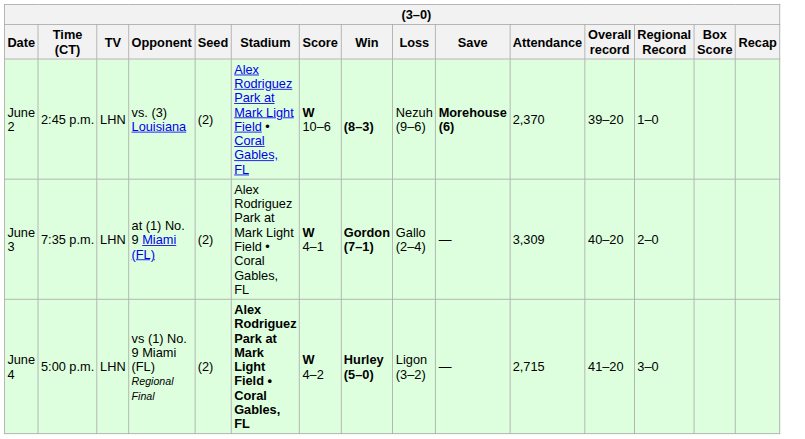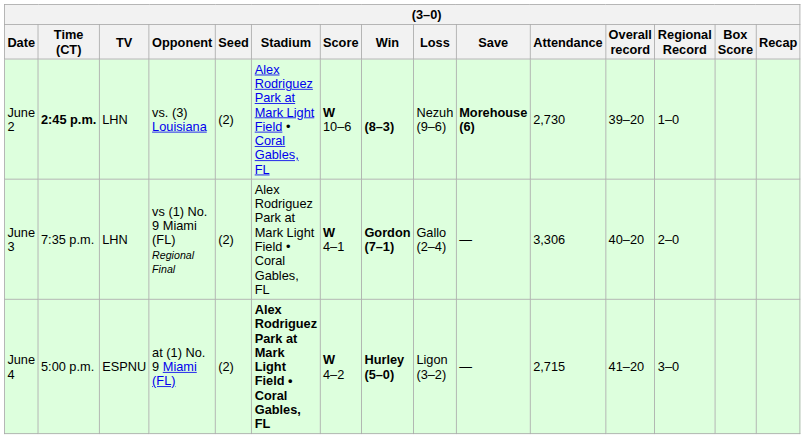June 2 | Time (CT): normal -> bold
June 2 | Attendance: 2,370 -> 2,730
June 3 | Opponent: at (1) No. 9 Miami (FL) -> vs (1) No. 9 Miami (FL) Regional Final
June 3 | Attendance: 3,309 -> 3,306
June 4 | TV: LHN -> ESPNU
June 4 | Opponent: vs (1) No. 9 Miami (FL) Regional Final -> at (1) No. 9 Miami (FL)
